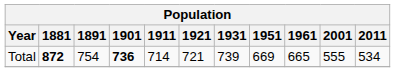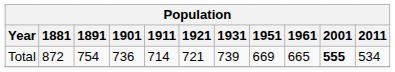row 3 | 1881: bold -> normal
row 3 | 1901: bold -> normal
row 3 | 2001: normal -> bold
